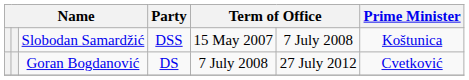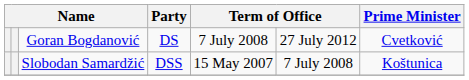rows swapped: Slobodan Samardžić <-> Goran Bogdanović
